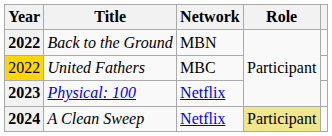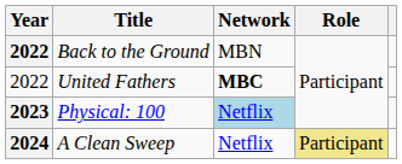United Fathers | Year: gold background -> no background
United Fathers | Network: normal -> bold
Physical: 100 | Network: no background -> lightblue background
